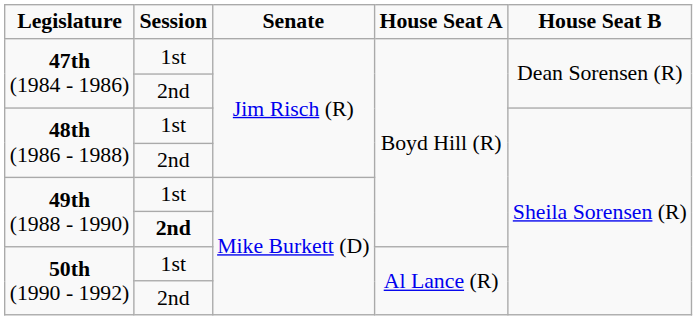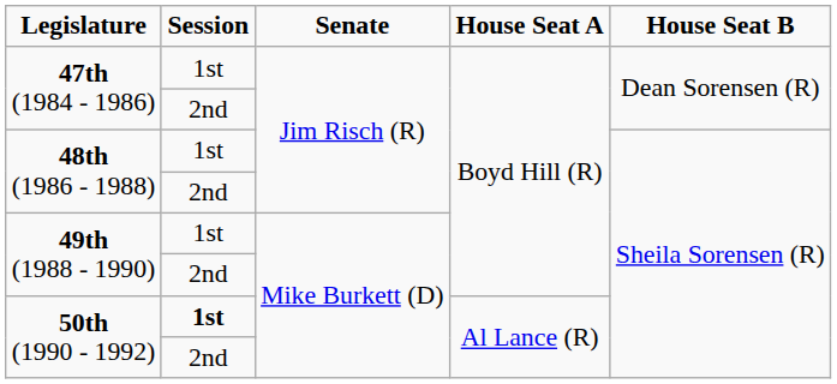49th (1988 - 1990) / 2nd | Session: bold -> normal
50th (1990 - 1992) / 1st | Session: normal -> bold
